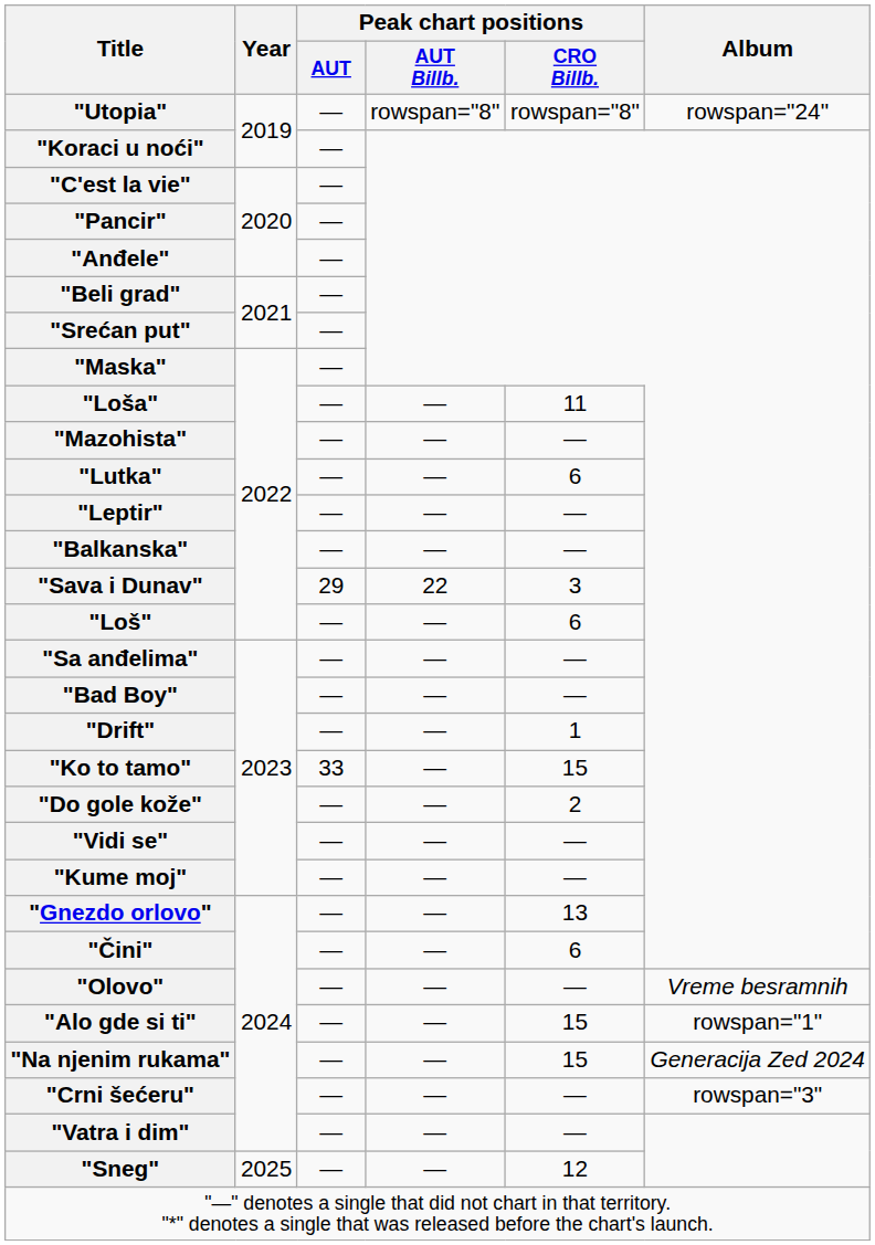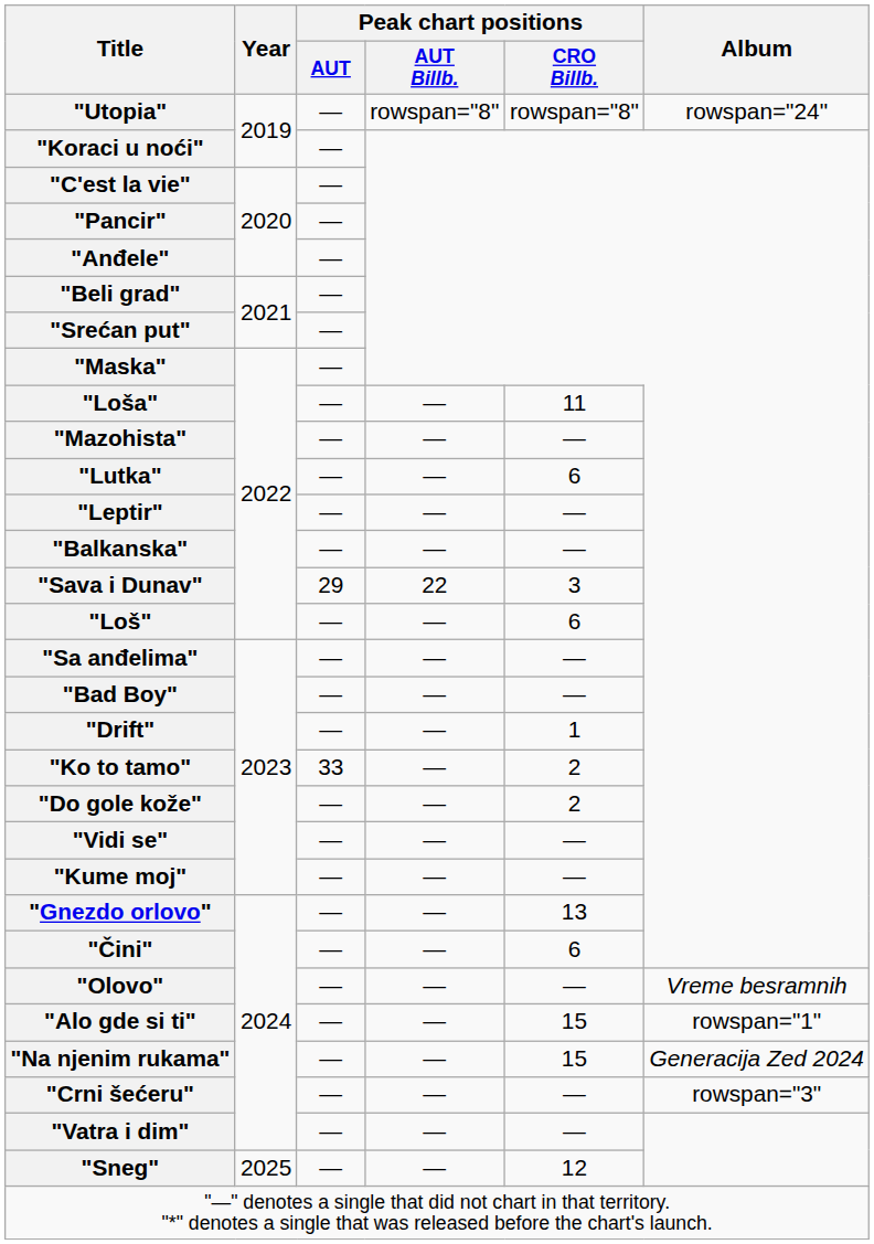"Ko to tamo" | Peak chart positions / CRO Billb.: 15 -> 2
